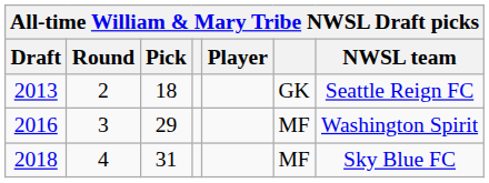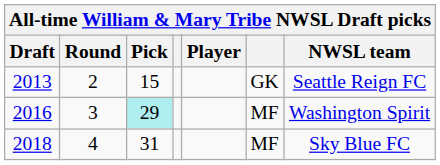2013 | Pick: 18 -> 15
2016 | Pick: no background -> paleturquoise background
